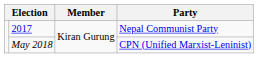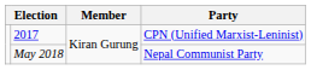2017 | Party: Nepal Communist Party -> CPN (Unified Marxist-Leninist)
May 2018 | Party: CPN (Unified Marxist-Leninist) -> Nepal Communist Party
